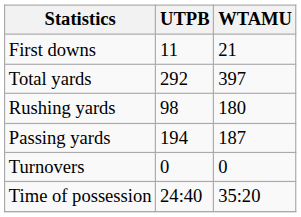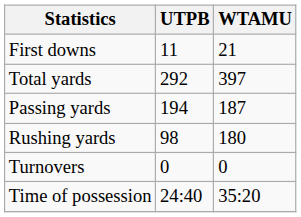rows swapped: Rushing yards <-> Passing yards
